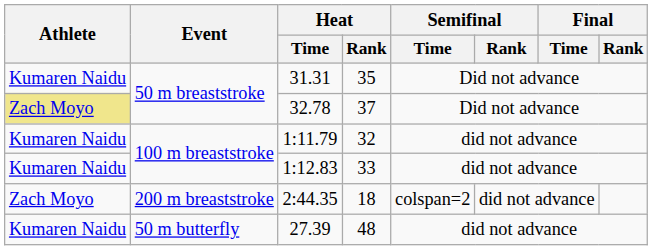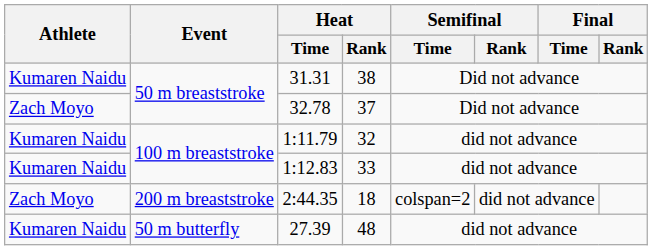31.31 | Heat / Rank: 35 -> 38
32.78 | Athlete: khaki background -> no background
